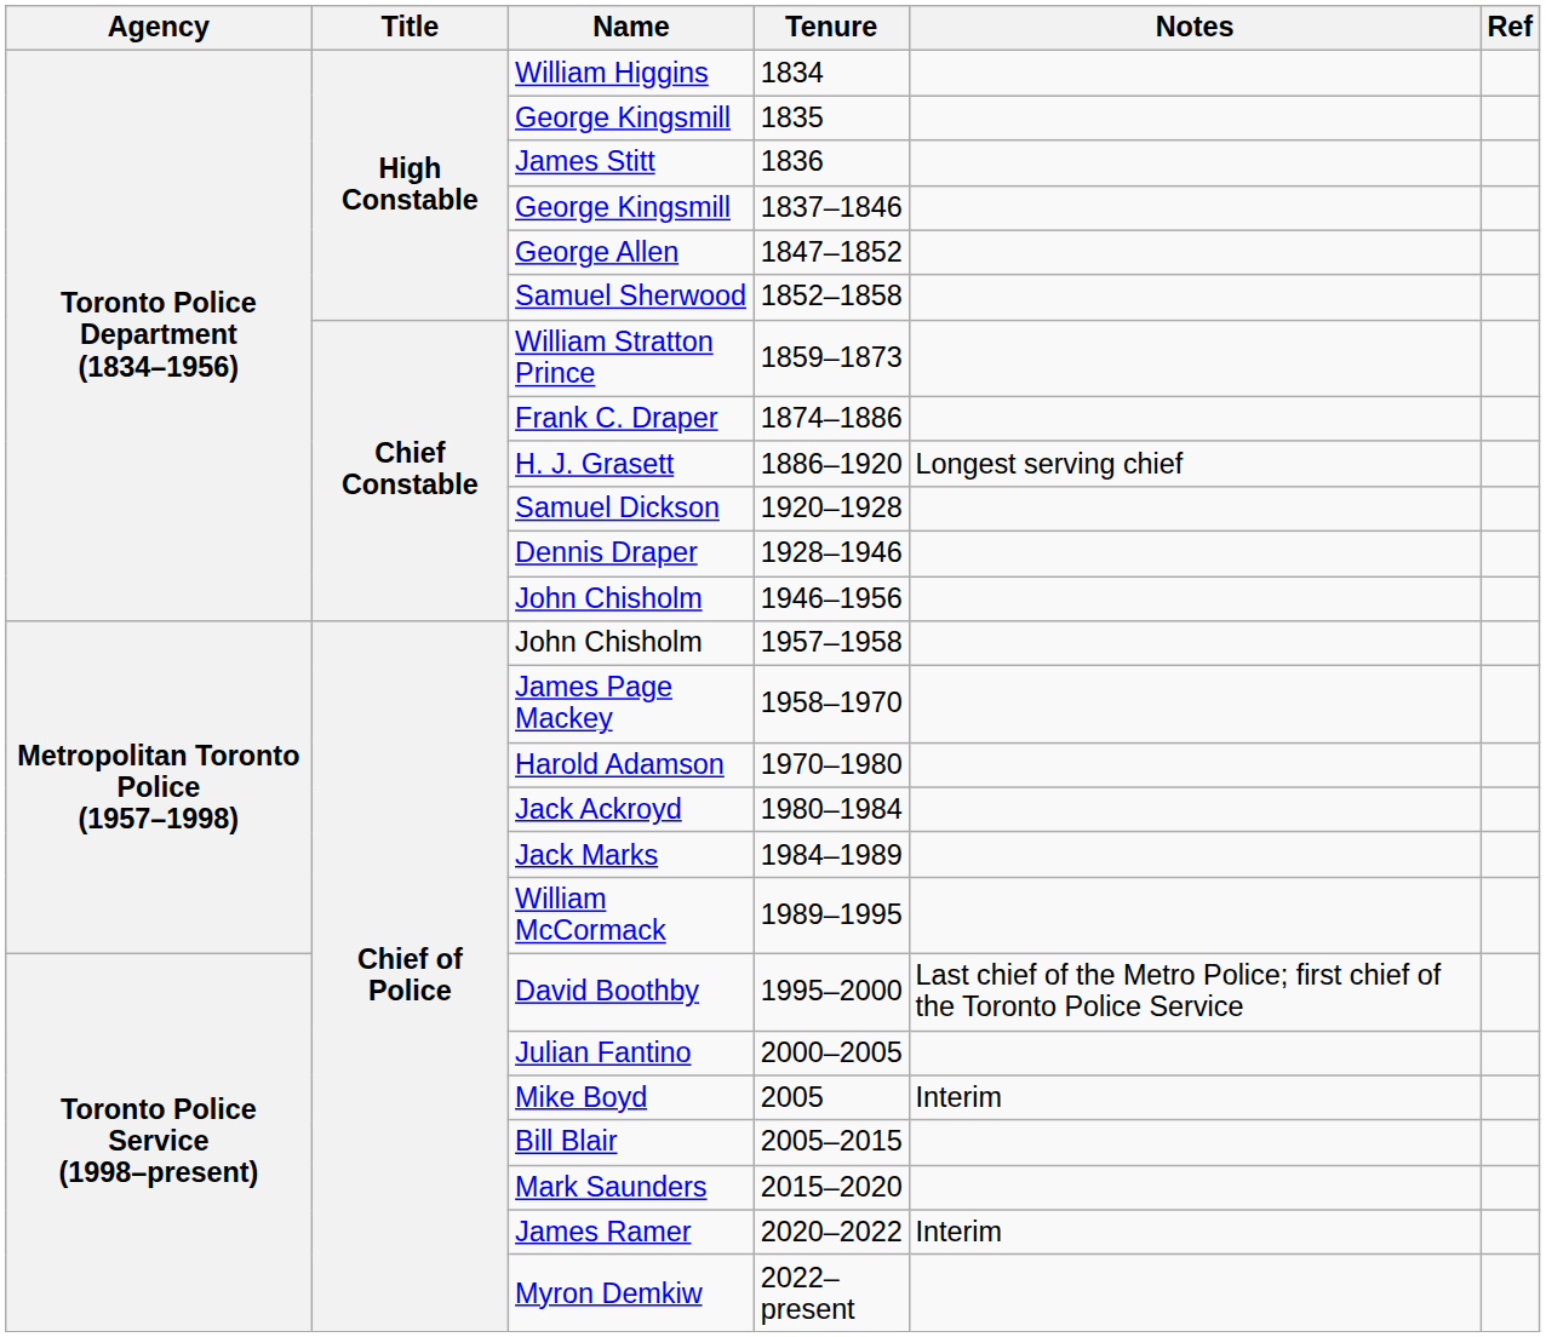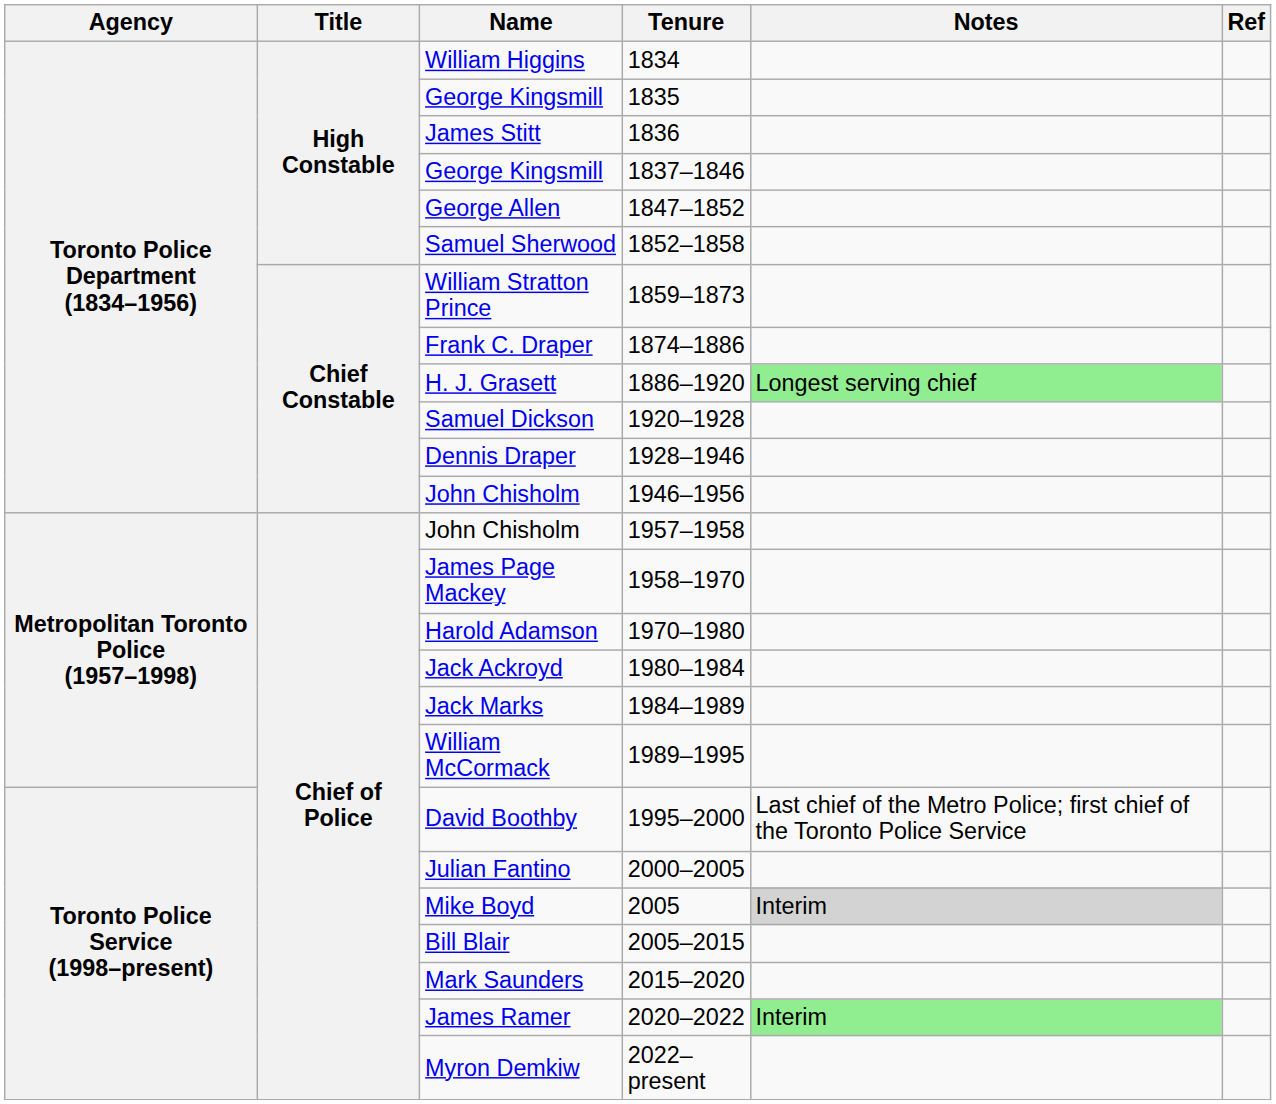H. J. Grasett | Notes: no background -> lightgreen background
Mike Boyd | Notes: no background -> lightgrey background
James Ramer | Notes: no background -> lightgreen background
